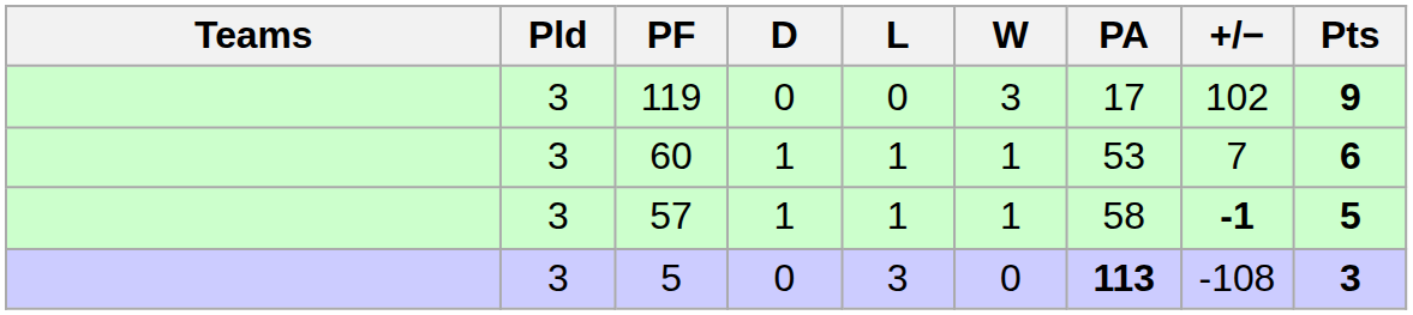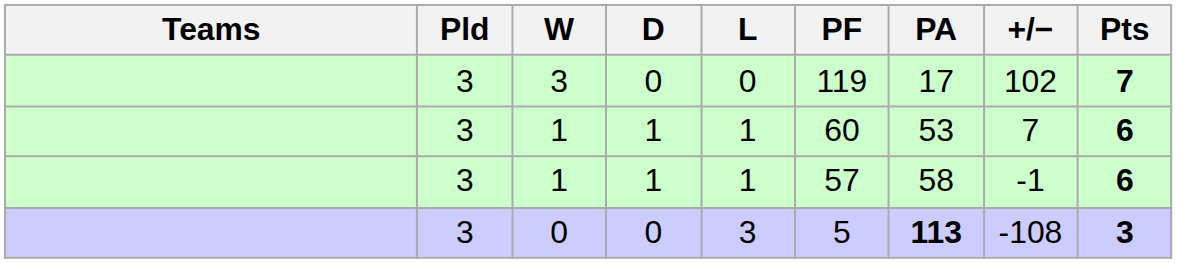columns swapped: W <-> PF
row 2 | Pts: 9 -> 7
row 4 | +/−: bold -> normal
row 4 | Pts: 5 -> 6
